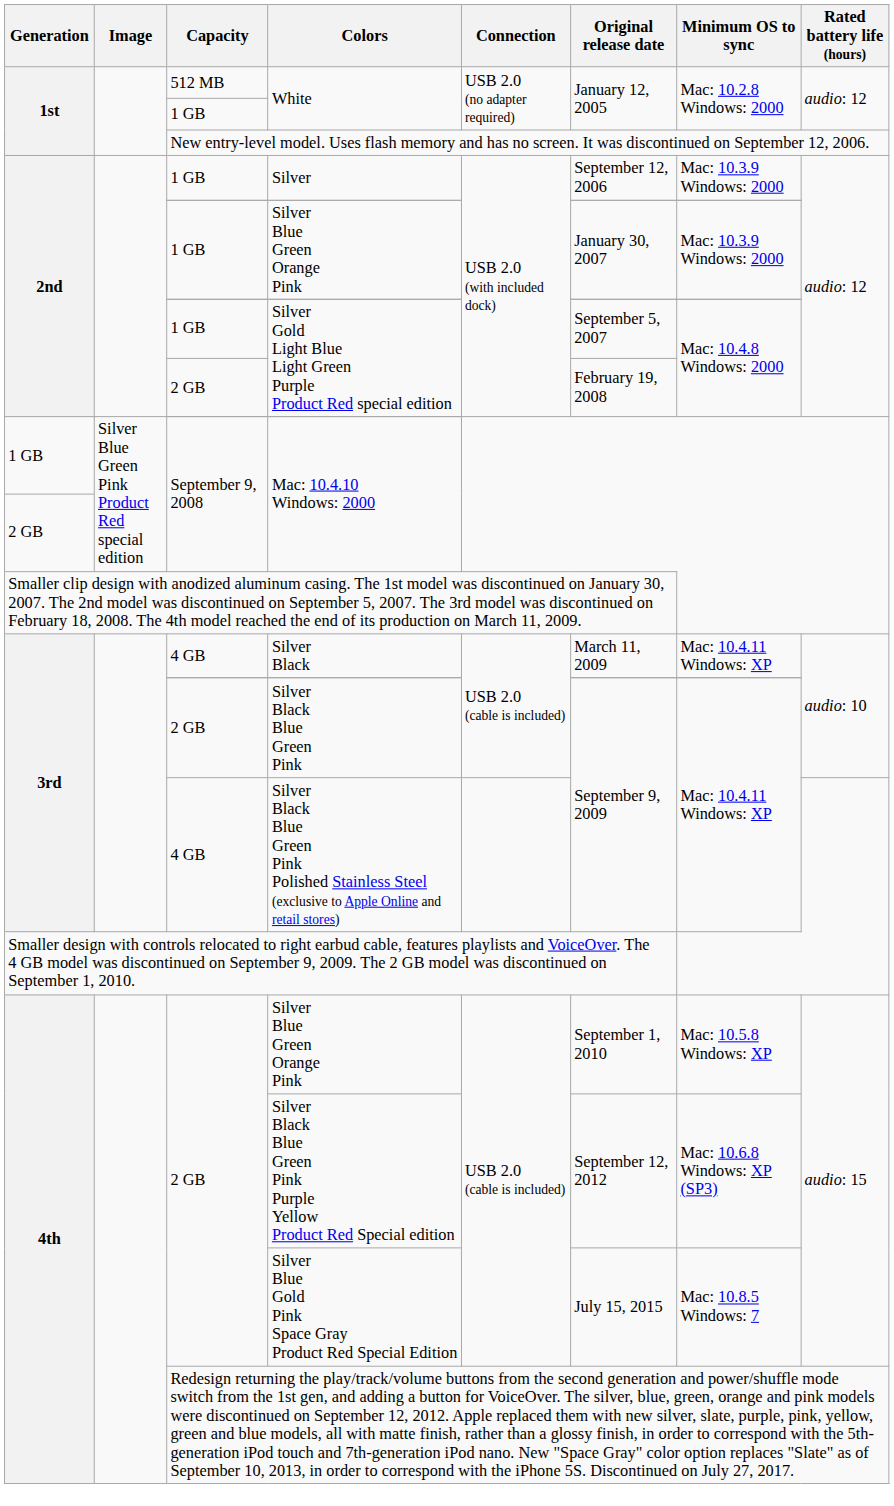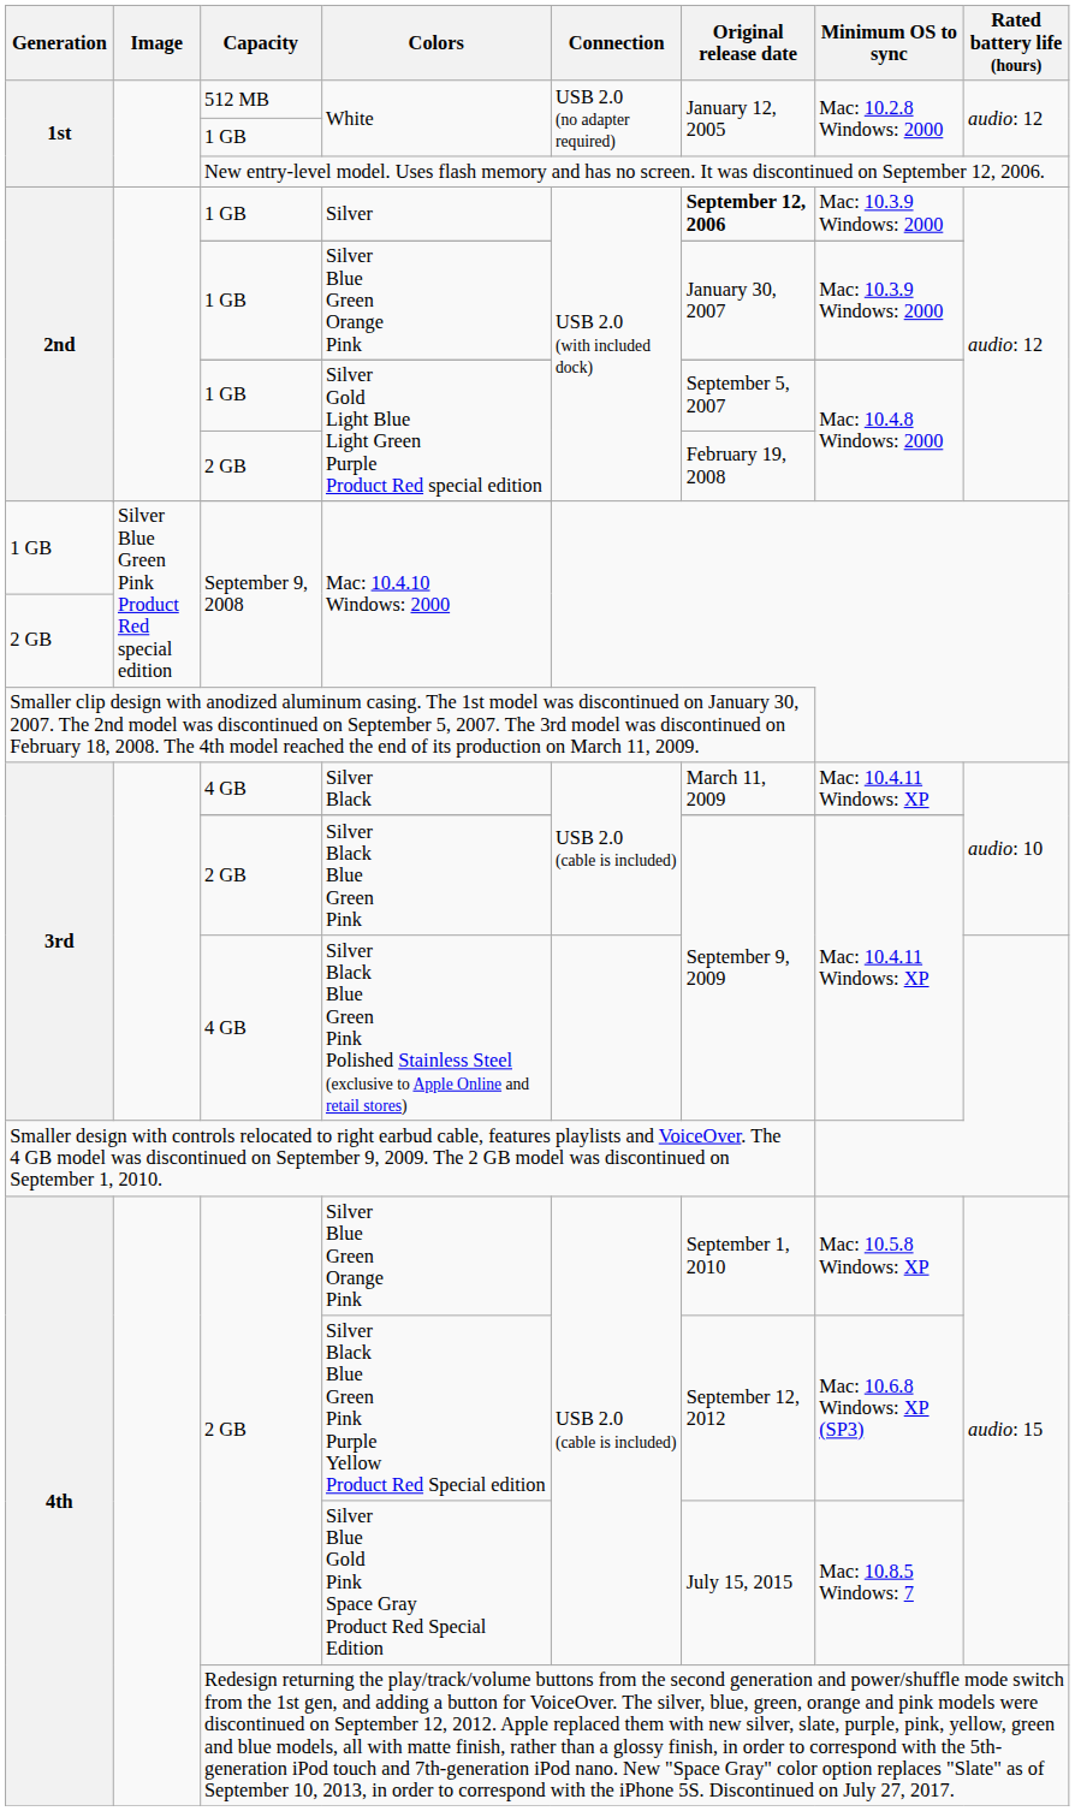Silver | Original release date: normal -> bold
